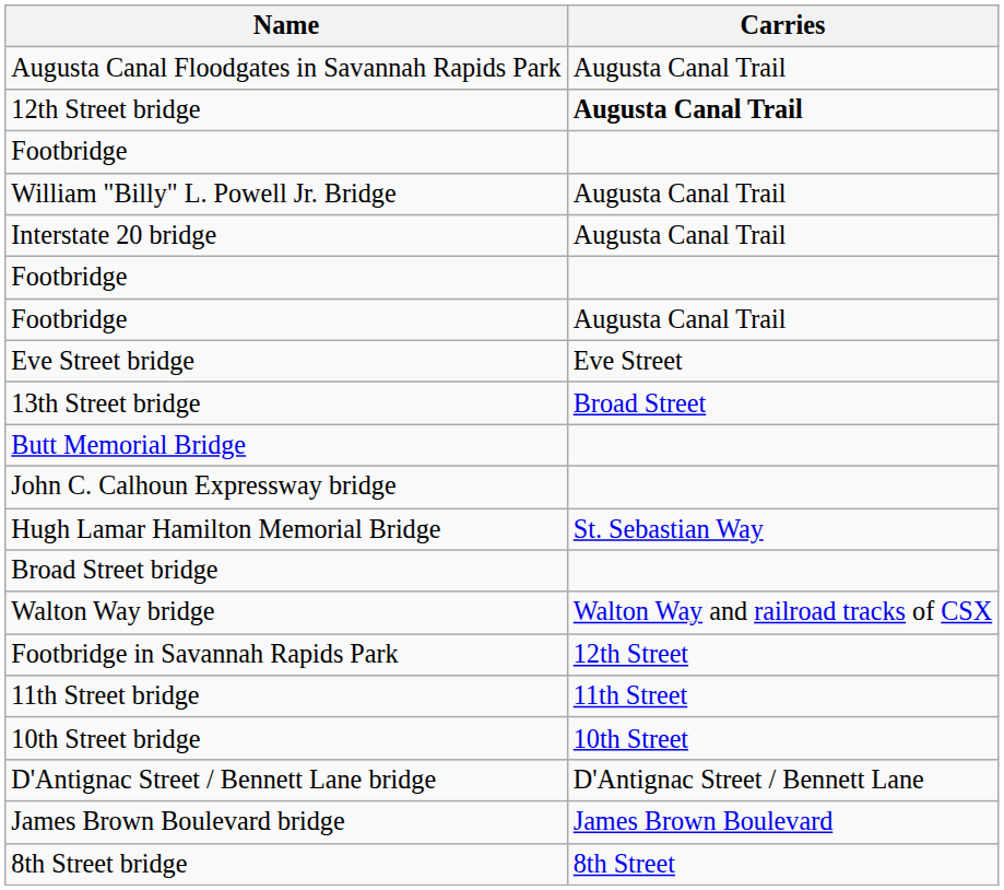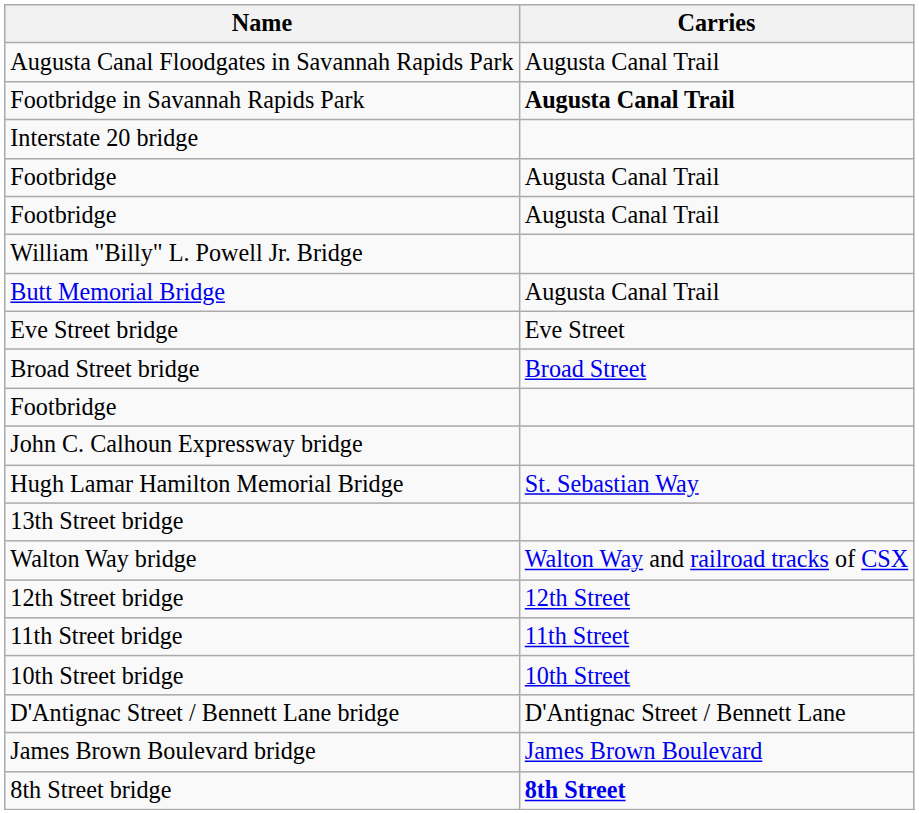row 3 | Name: 12th Street bridge -> Footbridge in Savannah Rapids Park
row 4 | Name: Footbridge -> Interstate 20 bridge
row 5 | Name: William "Billy" L. Powell Jr. Bridge -> Footbridge
row 6 | Name: Interstate 20 bridge -> Footbridge
row 7 | Name: Footbridge -> William "Billy" L. Powell Jr. Bridge
row 8 | Name: Footbridge -> Butt Memorial Bridge
row 10 | Name: 13th Street bridge -> Broad Street bridge
row 11 | Name: Butt Memorial Bridge -> Footbridge
row 14 | Name: Broad Street bridge -> 13th Street bridge
row 16 | Name: Footbridge in Savannah Rapids Park -> 12th Street bridge
row 21 | Carries: normal -> bold
